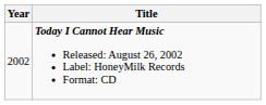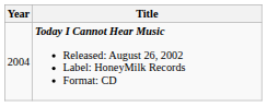row 2 | Year: 2002 -> 2004
